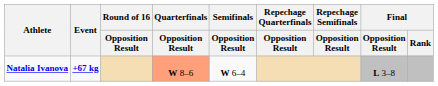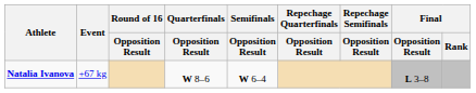Natalia Ivanova | Event: bold -> normal
Natalia Ivanova | Quarterfinals / Opposition Result: lightsalmon background -> no background
